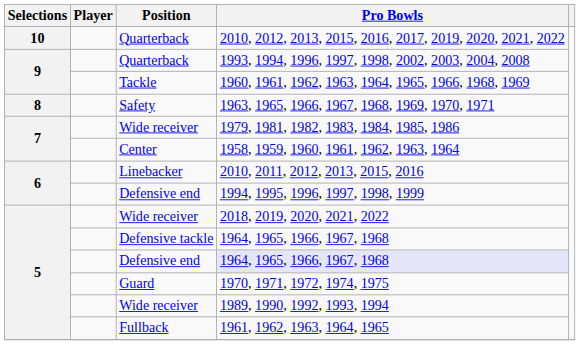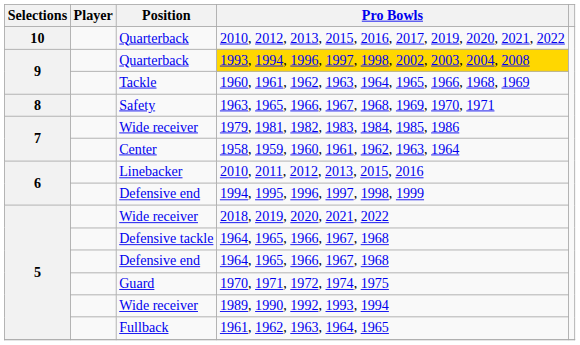1993, 1994, 1996, 1997, 1998, 2002, 2003, 2004, 2008 | Pro Bowls: no background -> gold background
Defensive end / 1964, 1965, 1966, 1967, 1968 | Pro Bowls: lavender background -> no background
